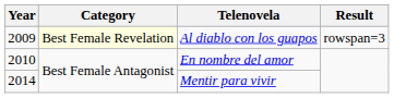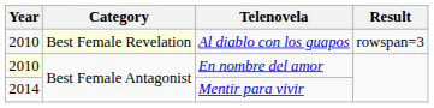Al diablo con los guapos | Year: 2009 -> 2010
En nombre del amor | Year: no background -> lightyellow background
